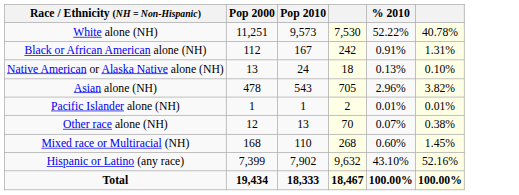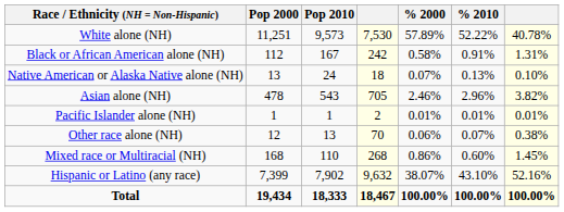+ column: % 2000 | 57.89% | 0.58% | 0.07% | 2.46% | 0.01% | 0.06% | 0.86% | 38.07% | 100.00%
